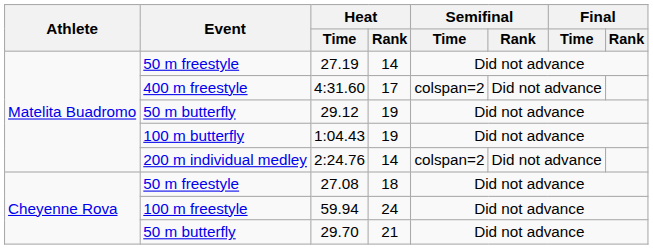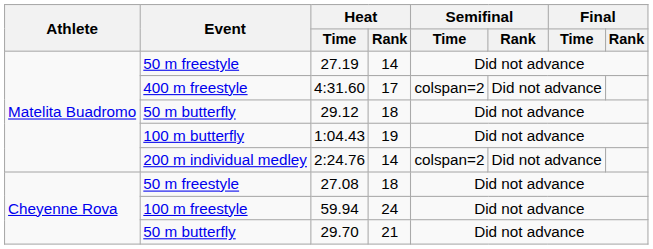29.12 | Heat / Rank: 19 -> 18
